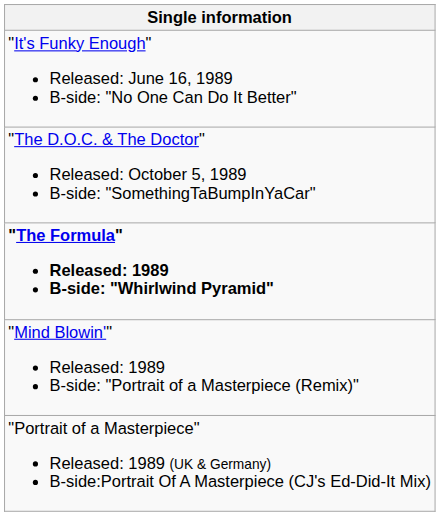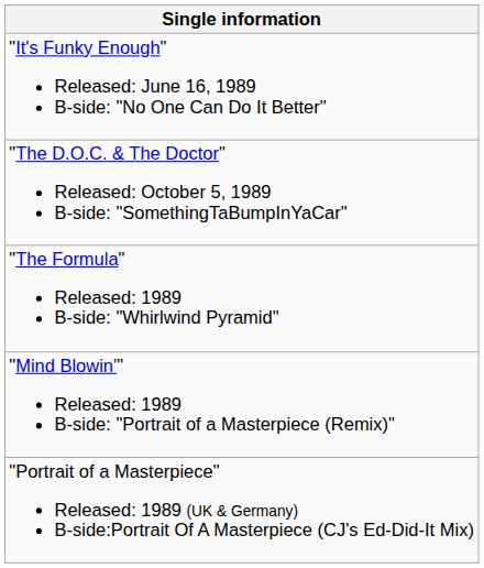row 4 | column 1: bold -> normal
